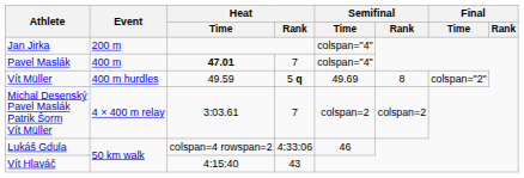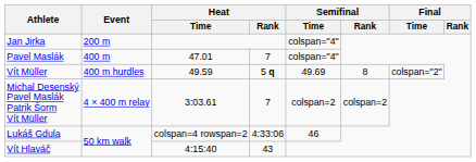Pavel Maslák | Heat / Time: bold -> normal
